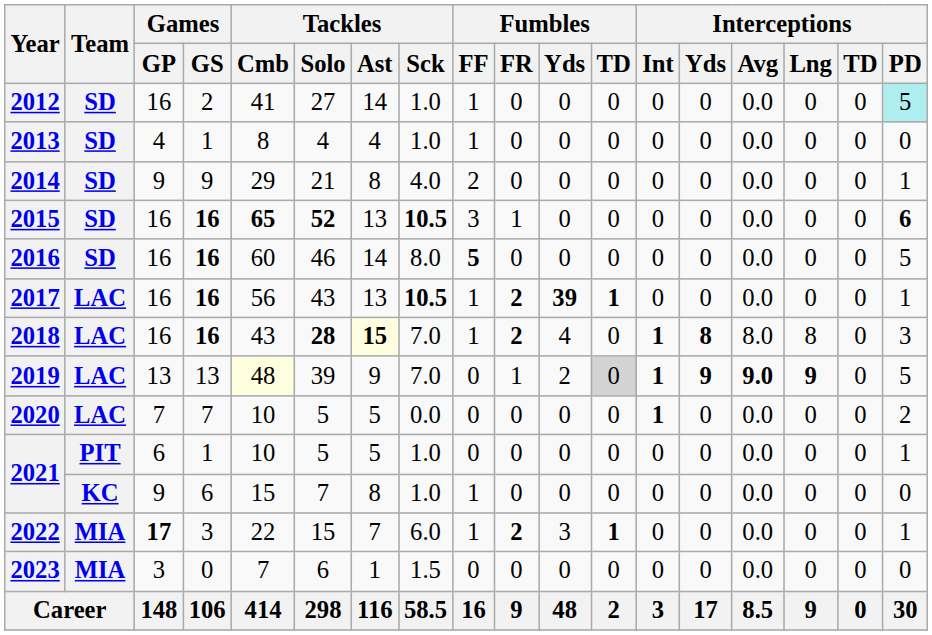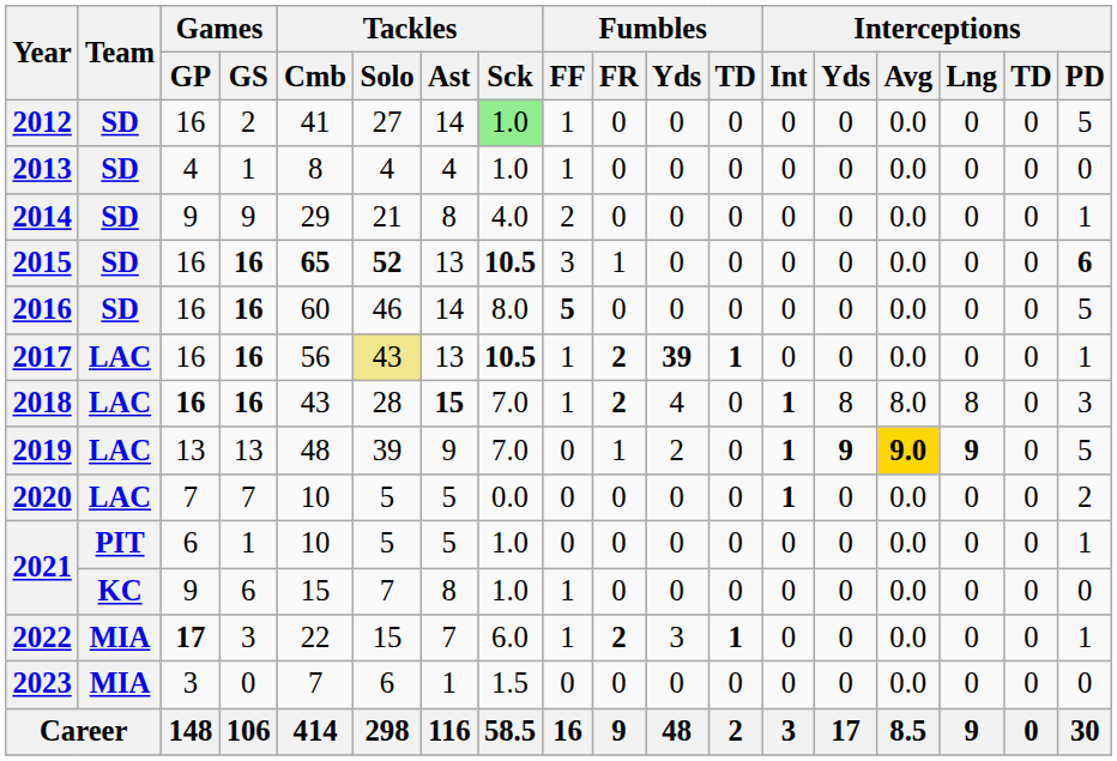2012 | Tackles / Sck: no background -> lightgreen background
2012 | Interceptions / PD: paleturquoise background -> no background
2017 | Tackles / Solo: no background -> khaki background
2018 | Games / GP: normal -> bold
2018 | Tackles / Solo: bold -> normal
2018 | Tackles / Ast: lightyellow background -> no background
2018 | Interceptions / Yds: bold -> normal
2019 | Tackles / Cmb: lightyellow background -> no background
2019 | Fumbles / TD: lightgrey background -> no background
2019 | Interceptions / Avg: no background -> gold background
